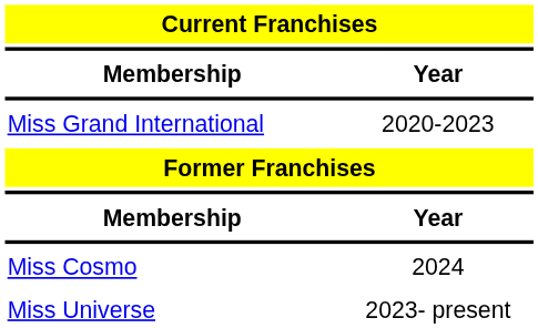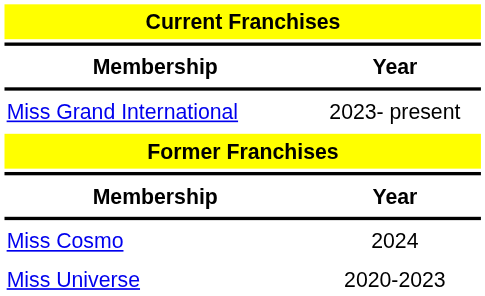row 3 | column 2: 2020-2023 -> 2023- present
row 7 | column 2: 2023- present -> 2020-2023
